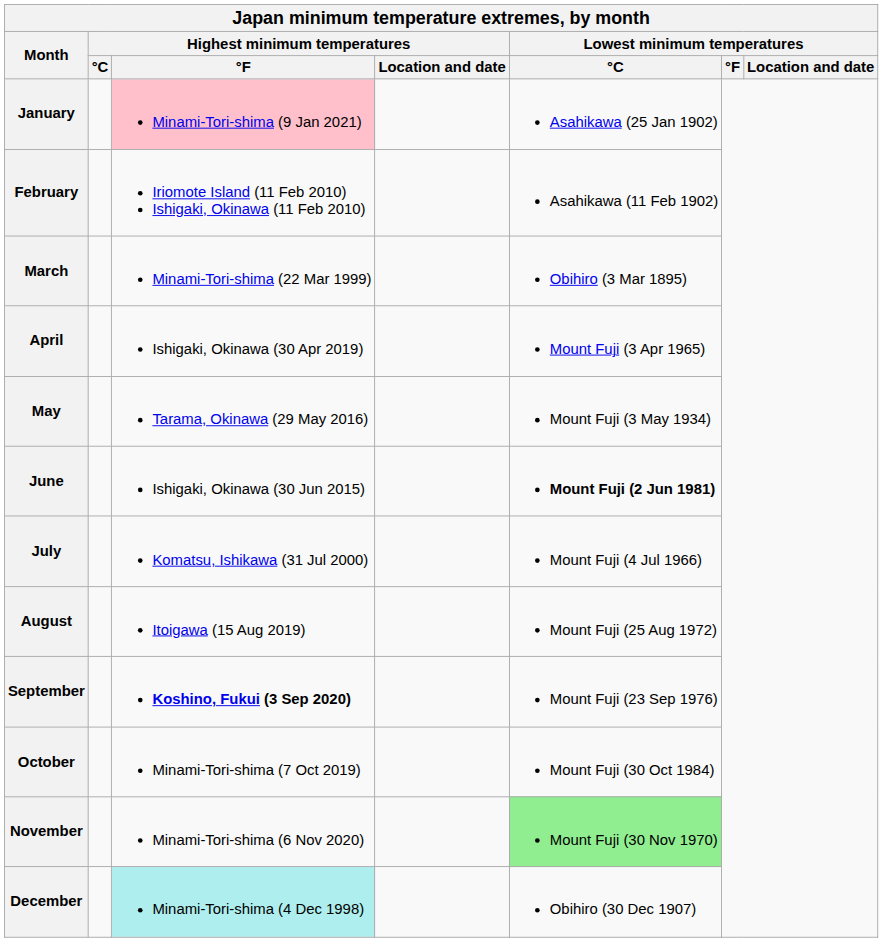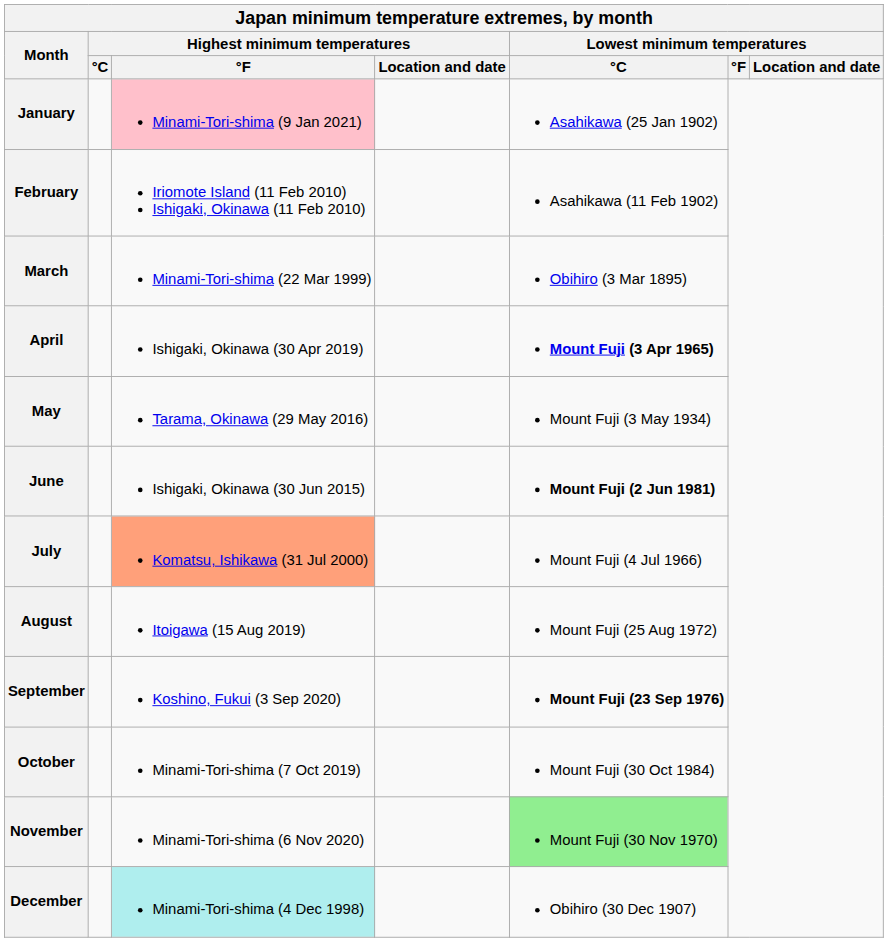April | Lowest minimum temperatures / °C: normal -> bold
July | Highest minimum temperatures / °F: no background -> lightsalmon background
September | Highest minimum temperatures / °F: bold -> normal
September | Lowest minimum temperatures / °C: normal -> bold
